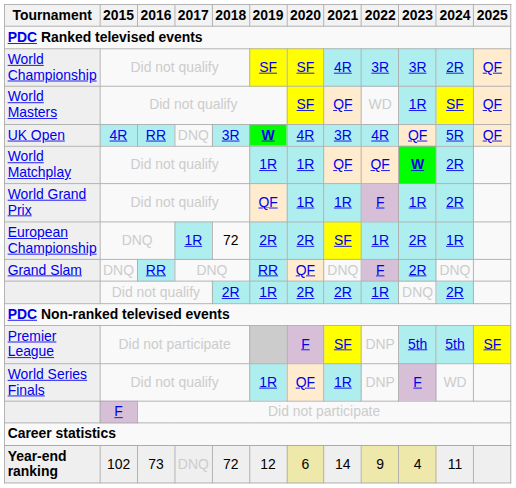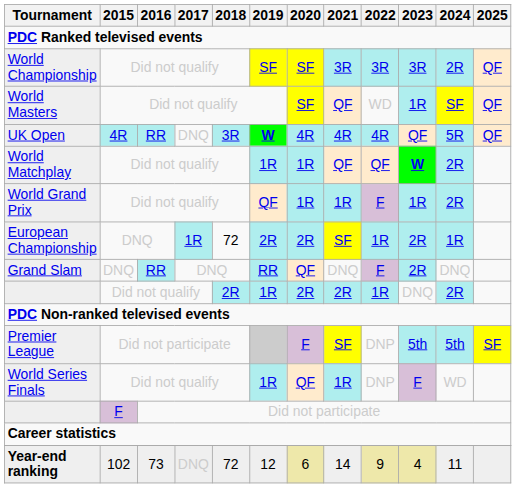World Championship | 2021: 4R -> 3R
UK Open | 2021: 3R -> 4R
